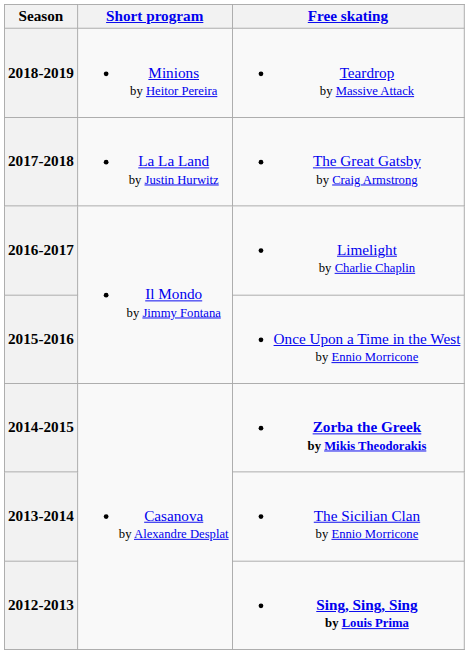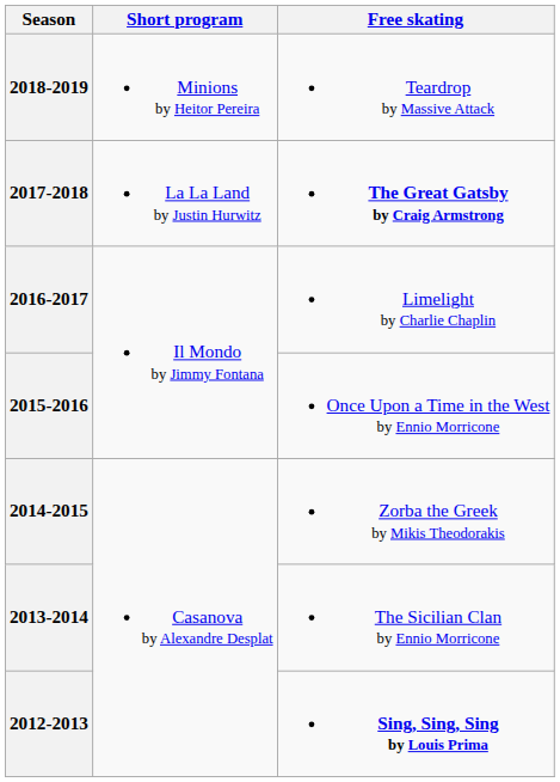2017-2018 | Free skating: normal -> bold
2014-2015 | Free skating: bold -> normal
